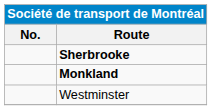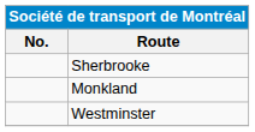Sherbrooke | Route: bold -> normal
Monkland | Route: bold -> normal
